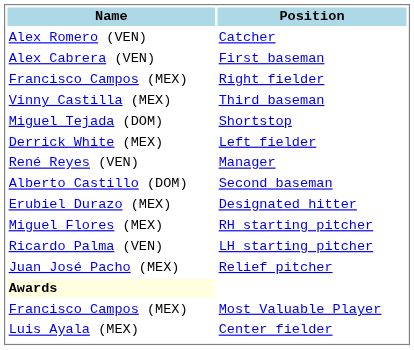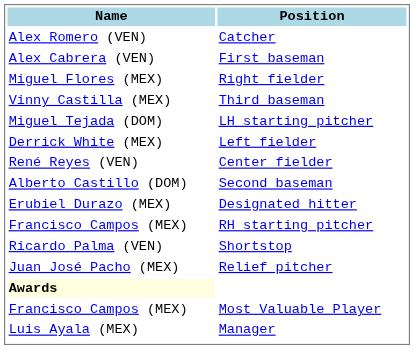row 4 | Name: Francisco Campos (MEX) -> Miguel Flores (MEX)
row 6 | Position: Shortstop -> LH starting pitcher
row 8 | Position: Manager -> Center fielder
row 11 | Name: Miguel Flores (MEX) -> Francisco Campos (MEX)
row 12 | Position: LH starting pitcher -> Shortstop
row 16 | Position: Center fielder -> Manager
